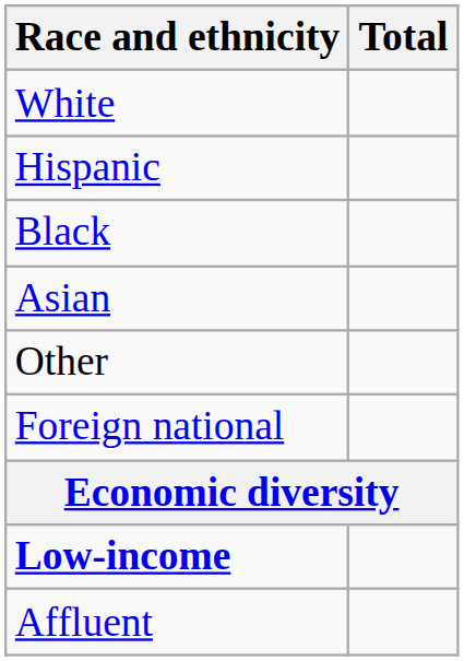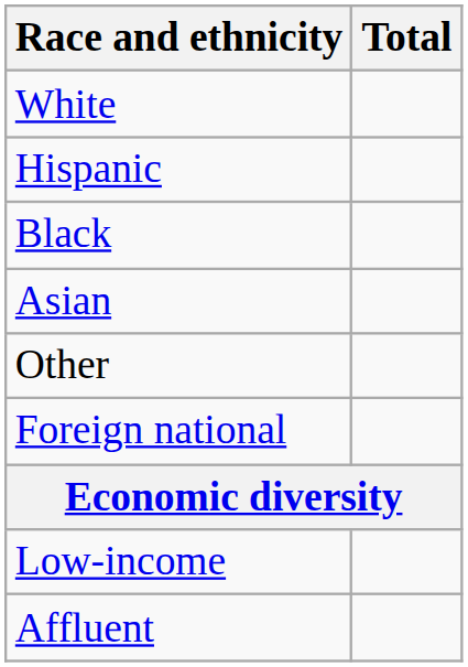Low-income | Race and ethnicity: bold -> normal
